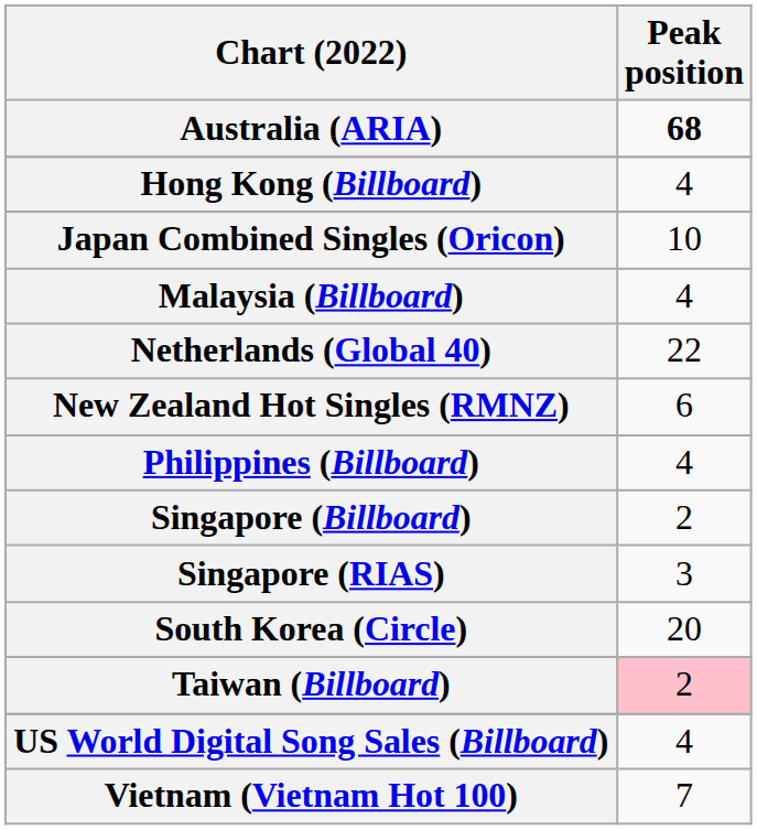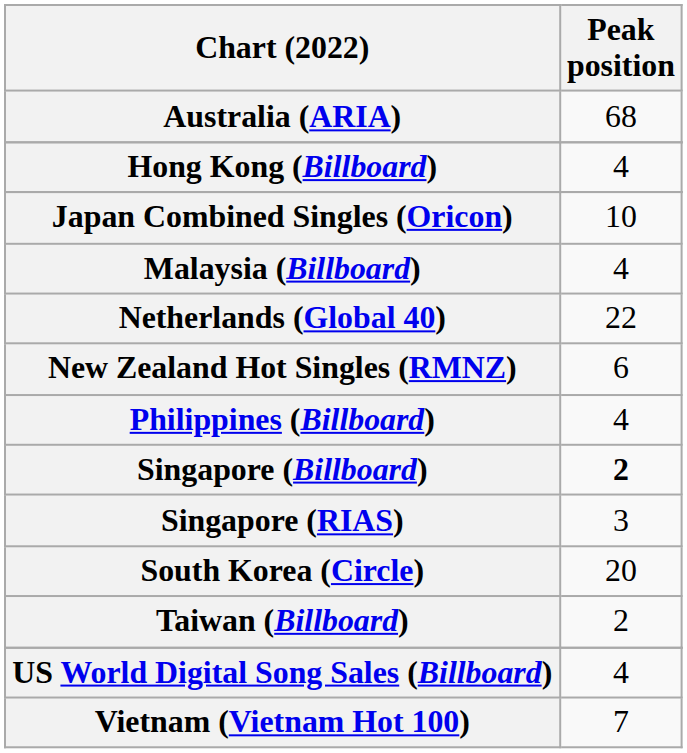Australia (ARIA) | Peak position: bold -> normal
Singapore (Billboard) | Peak position: normal -> bold
Taiwan (Billboard) | Peak position: pink background -> no background
